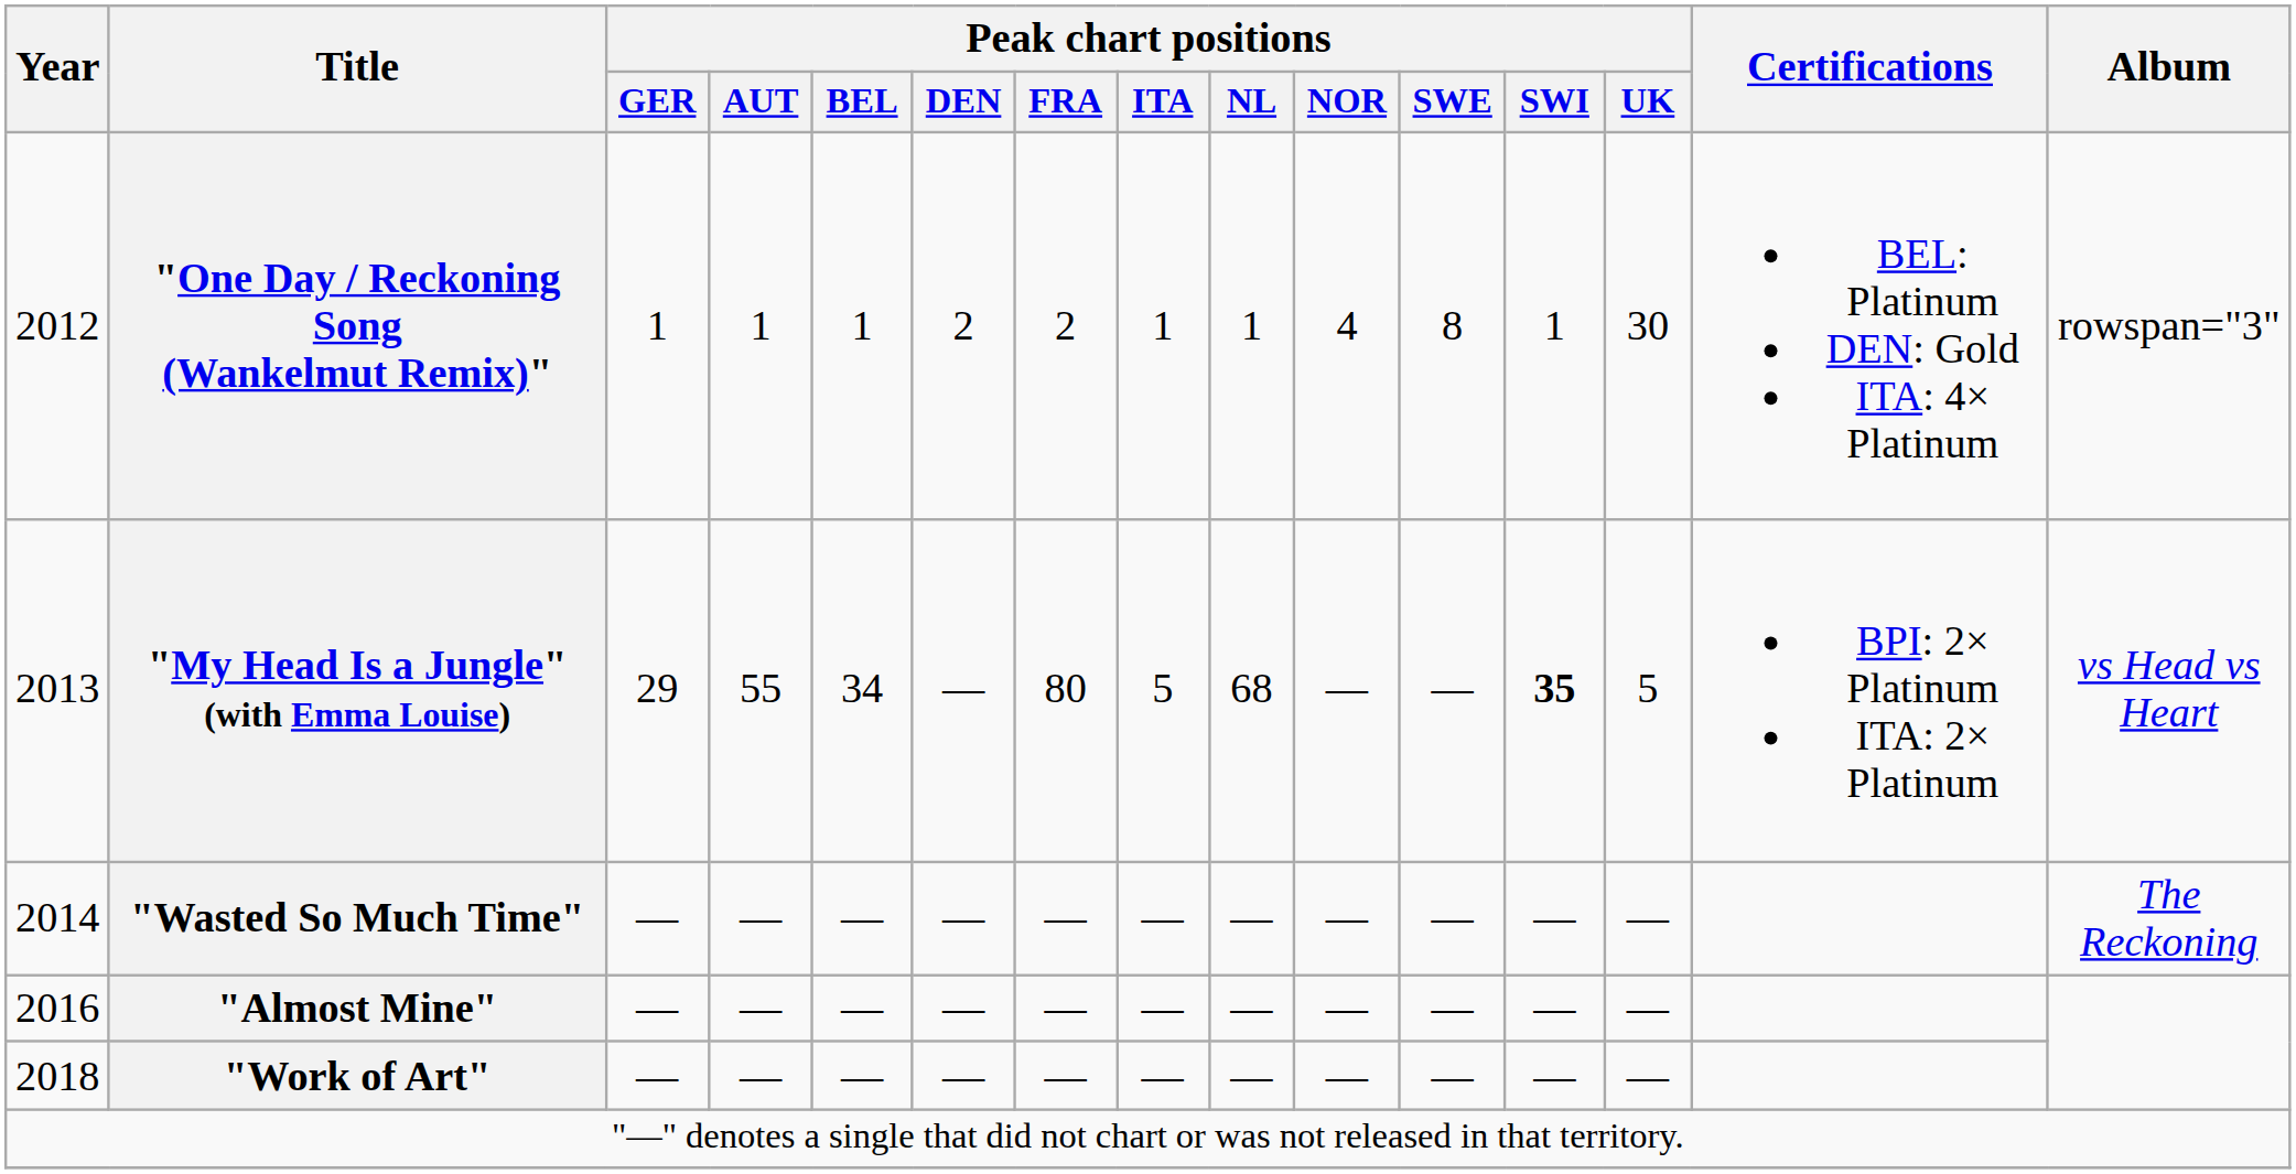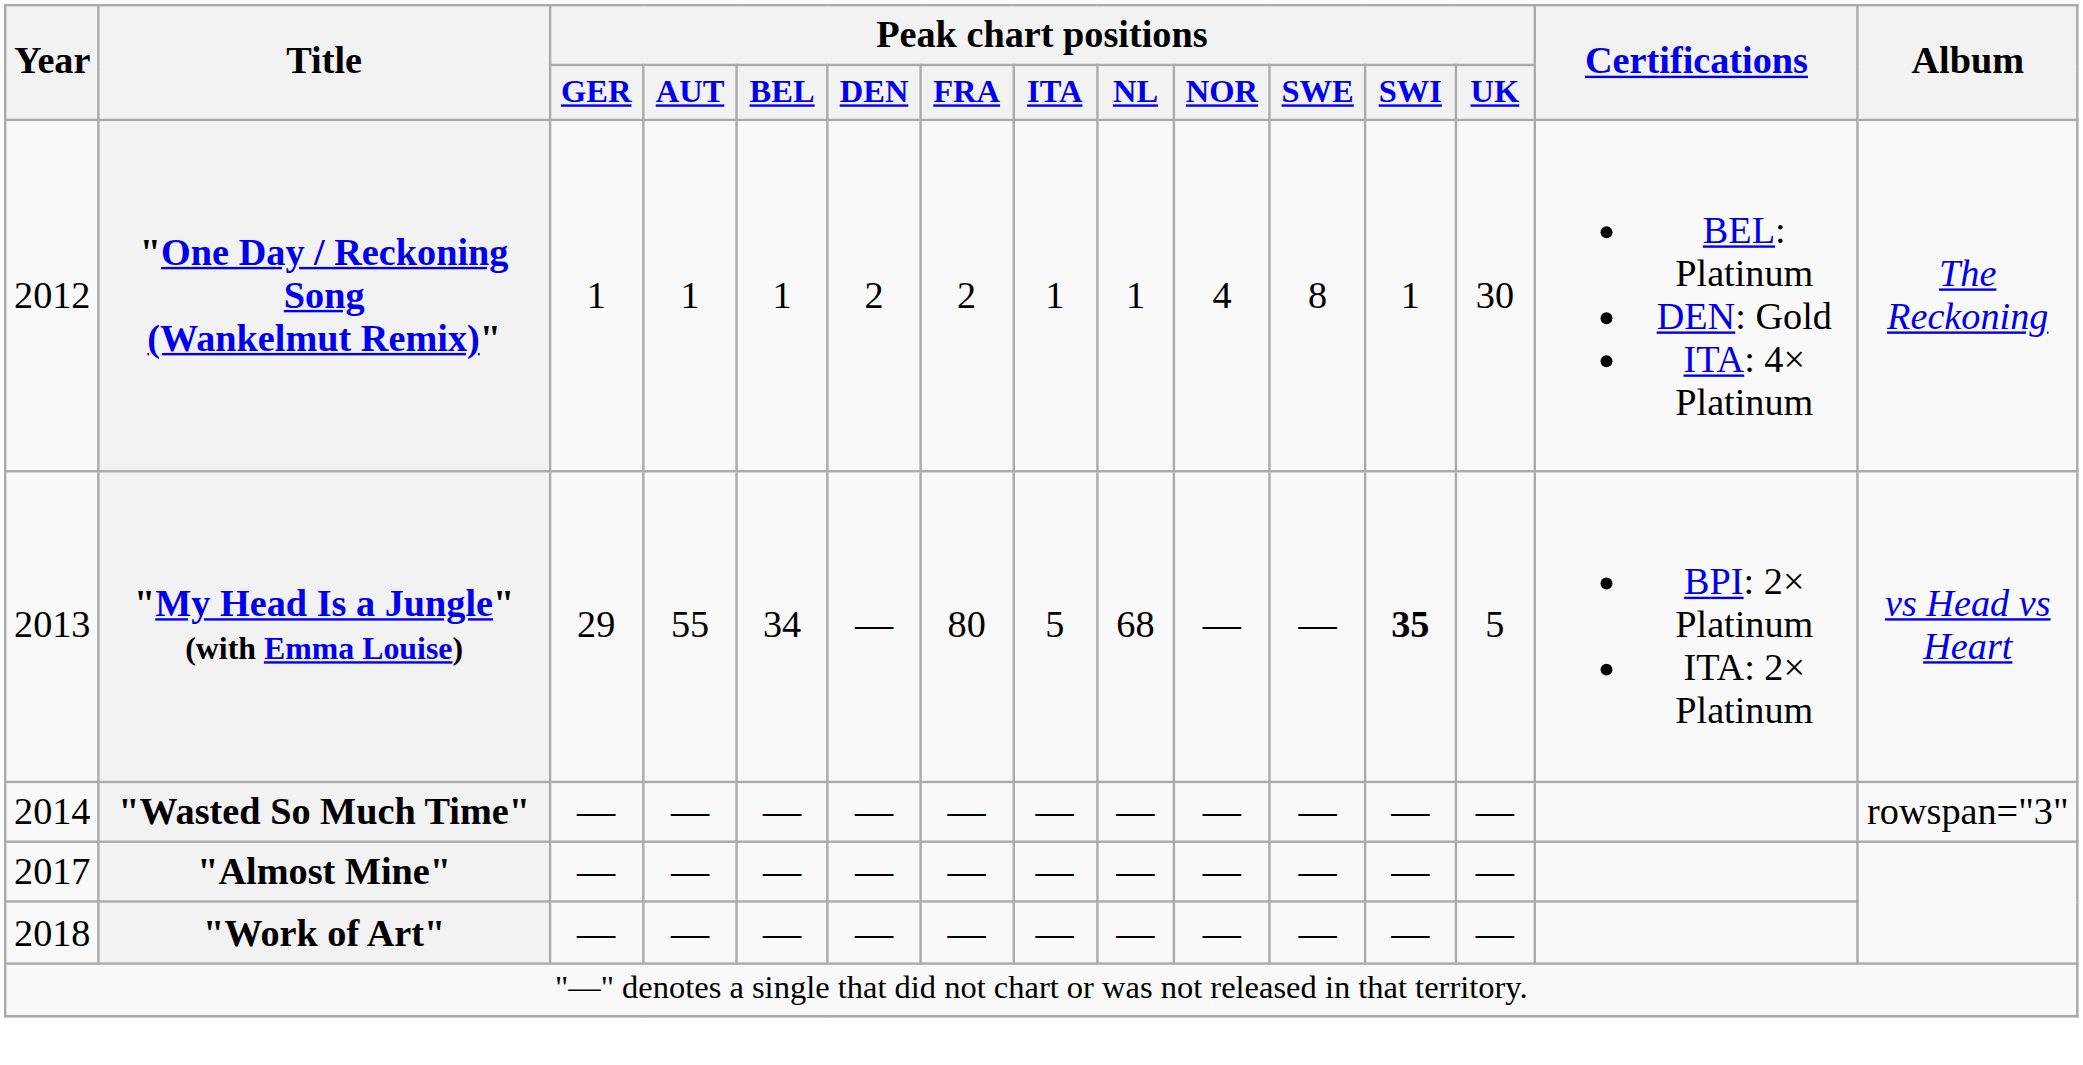"One Day / Reckoning Song (Wankelmut Remix)" | Album: rowspan="3" -> The Reckoning
"Wasted So Much Time" | Album: The Reckoning -> rowspan="3"
"Almost Mine" | Year: 2016 -> 2017
